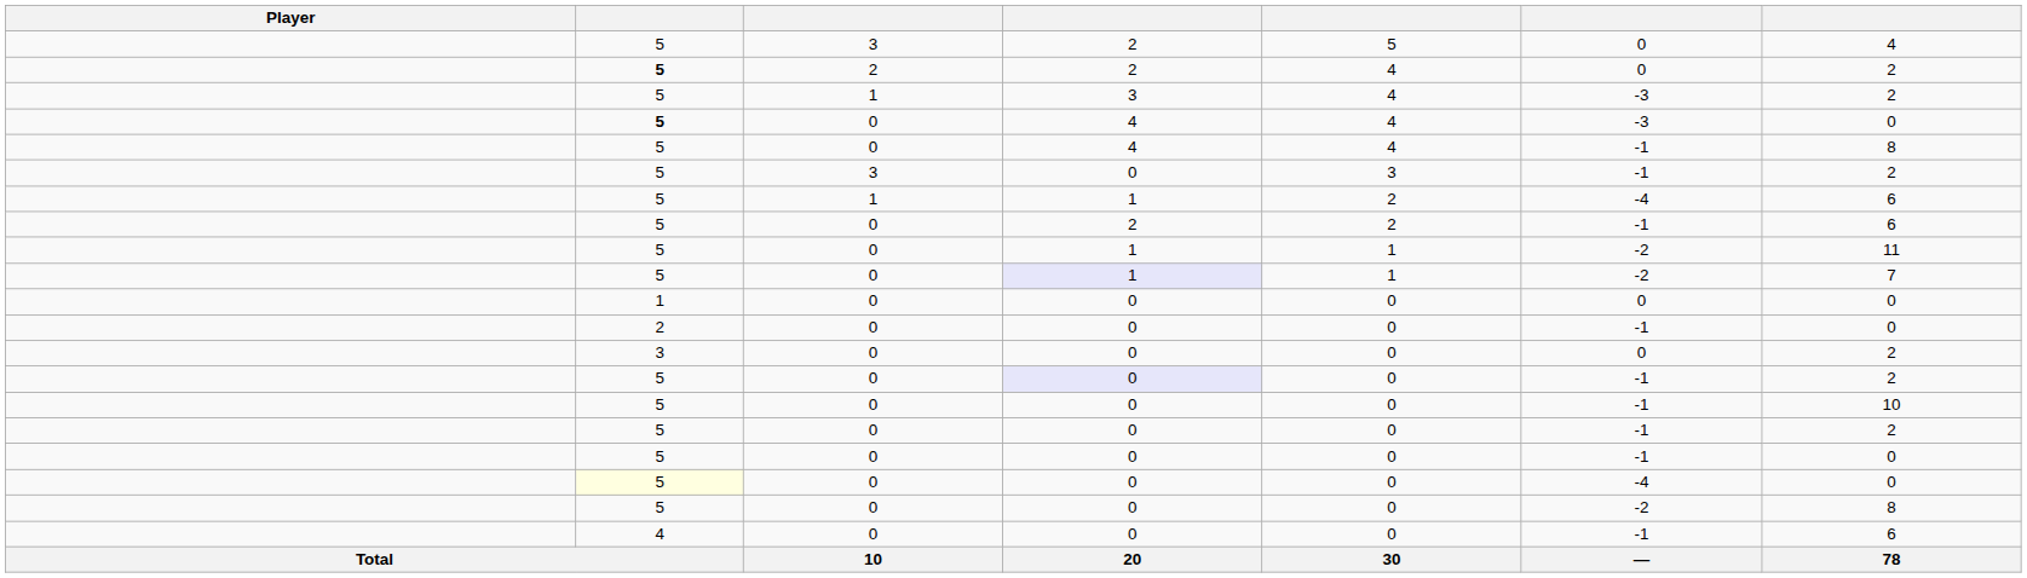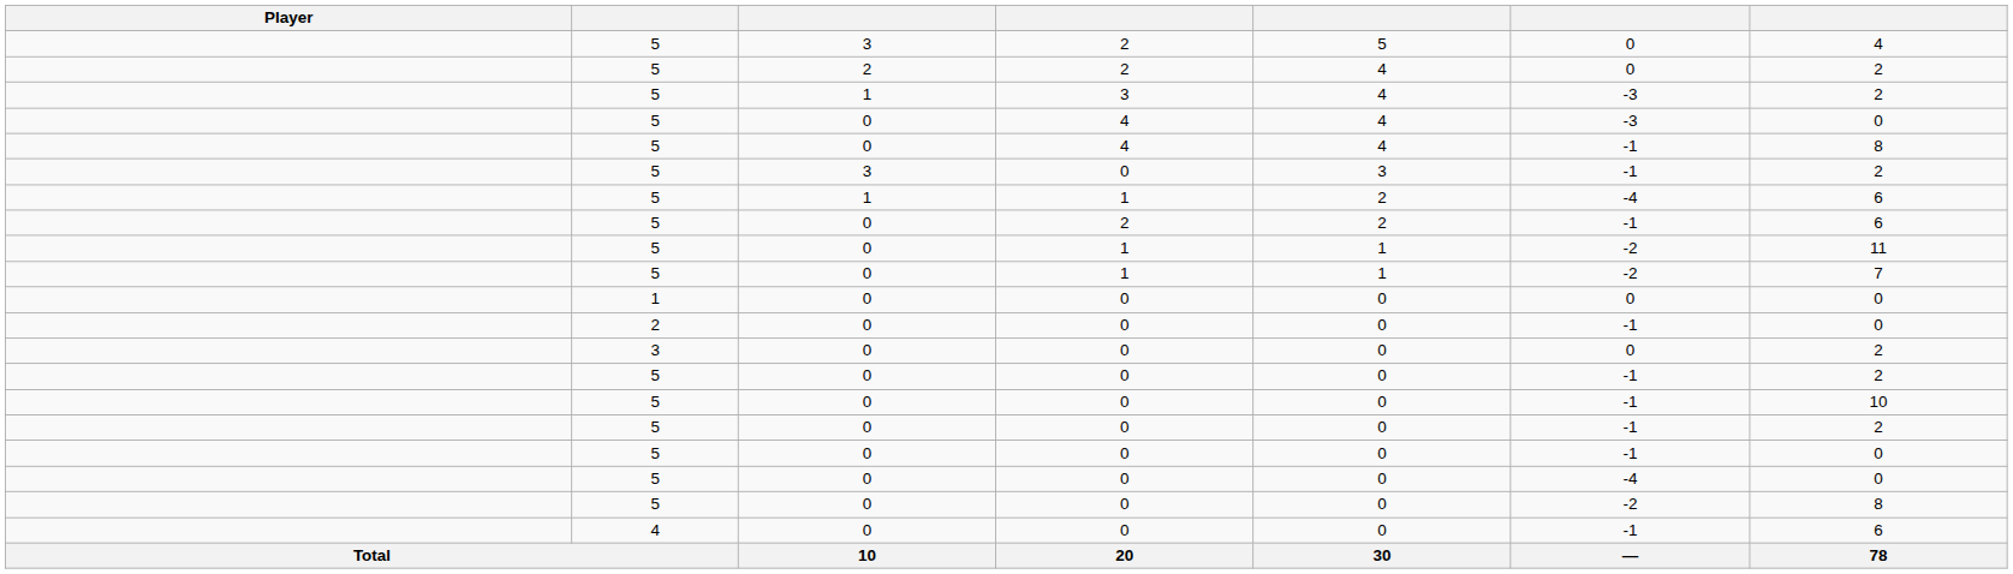row 3 | column 2: bold -> normal
row 5 | column 2: bold -> normal
row 11 | column 4: lavender background -> no background
row 15 | column 4: lavender background -> no background
row 19 | column 2: lightyellow background -> no background
